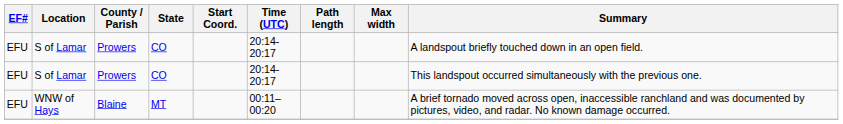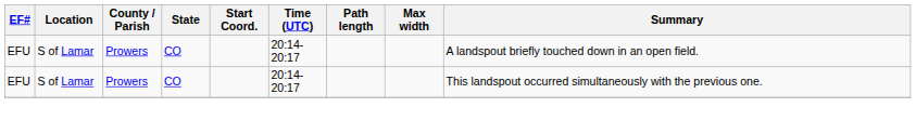- row: EFU | WNW of Hays | Blaine | MT | 00:11–00:20 | A brief tornado moved across open, inaccessible ranchland and was documented by pictures, video, and radar. No known damage occurred.
